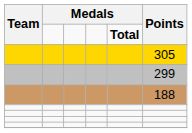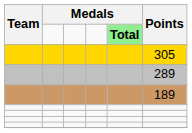row 2 | column 5: no background -> lightgreen background
row 4 | Points: 299 -> 289
row 5 | Points: 188 -> 189
